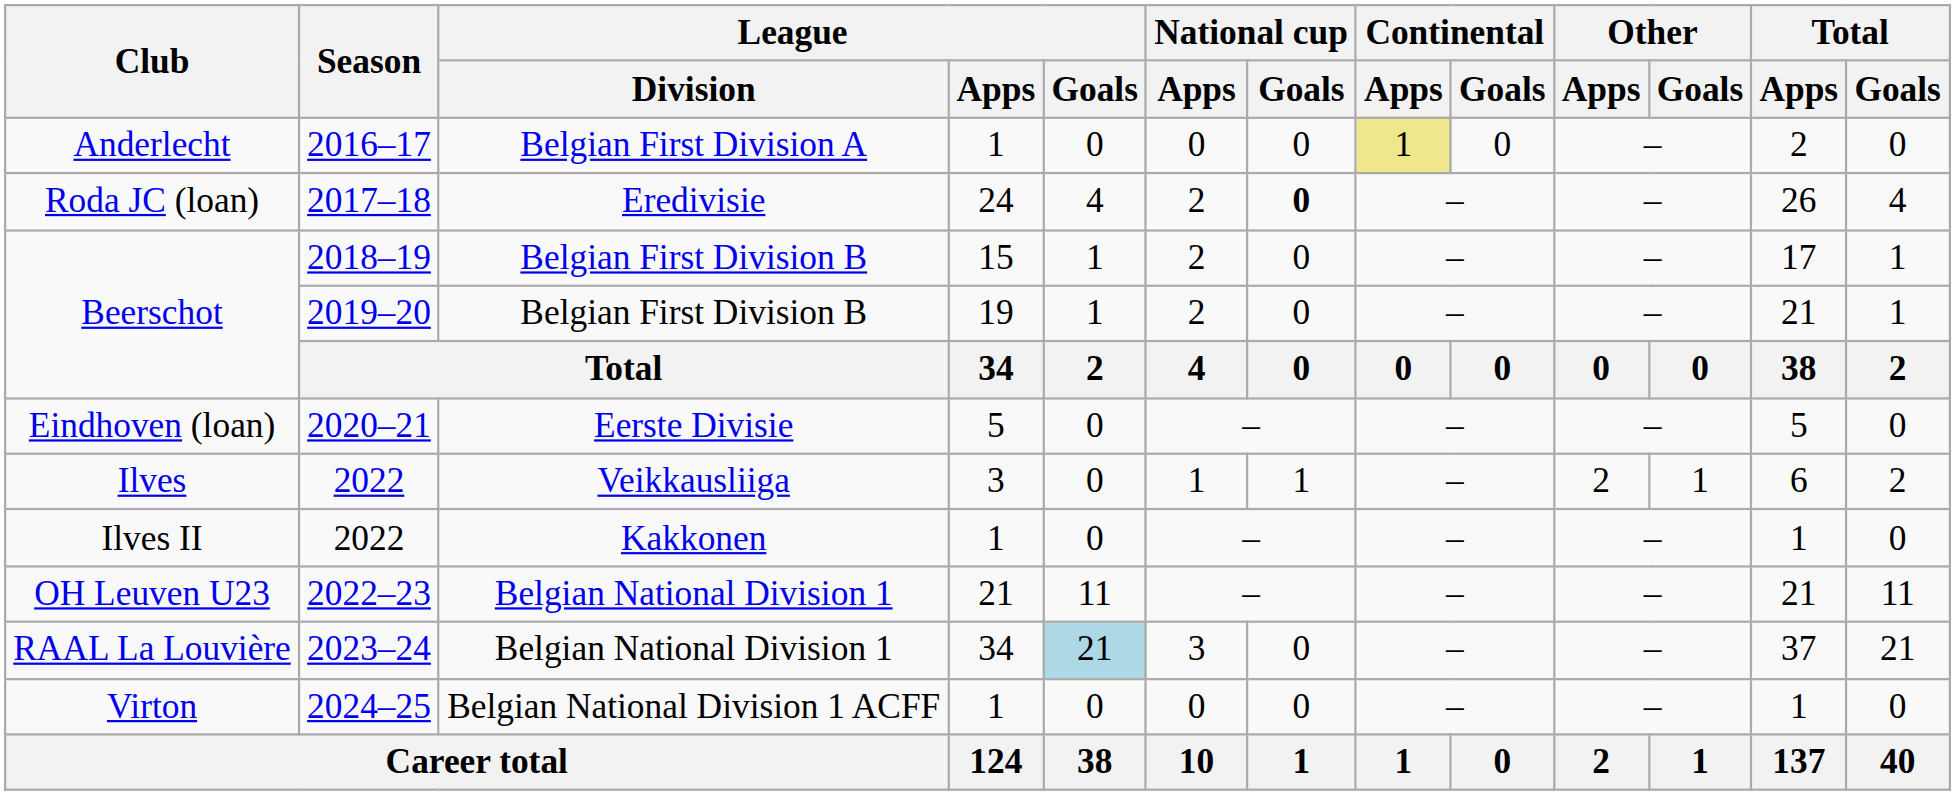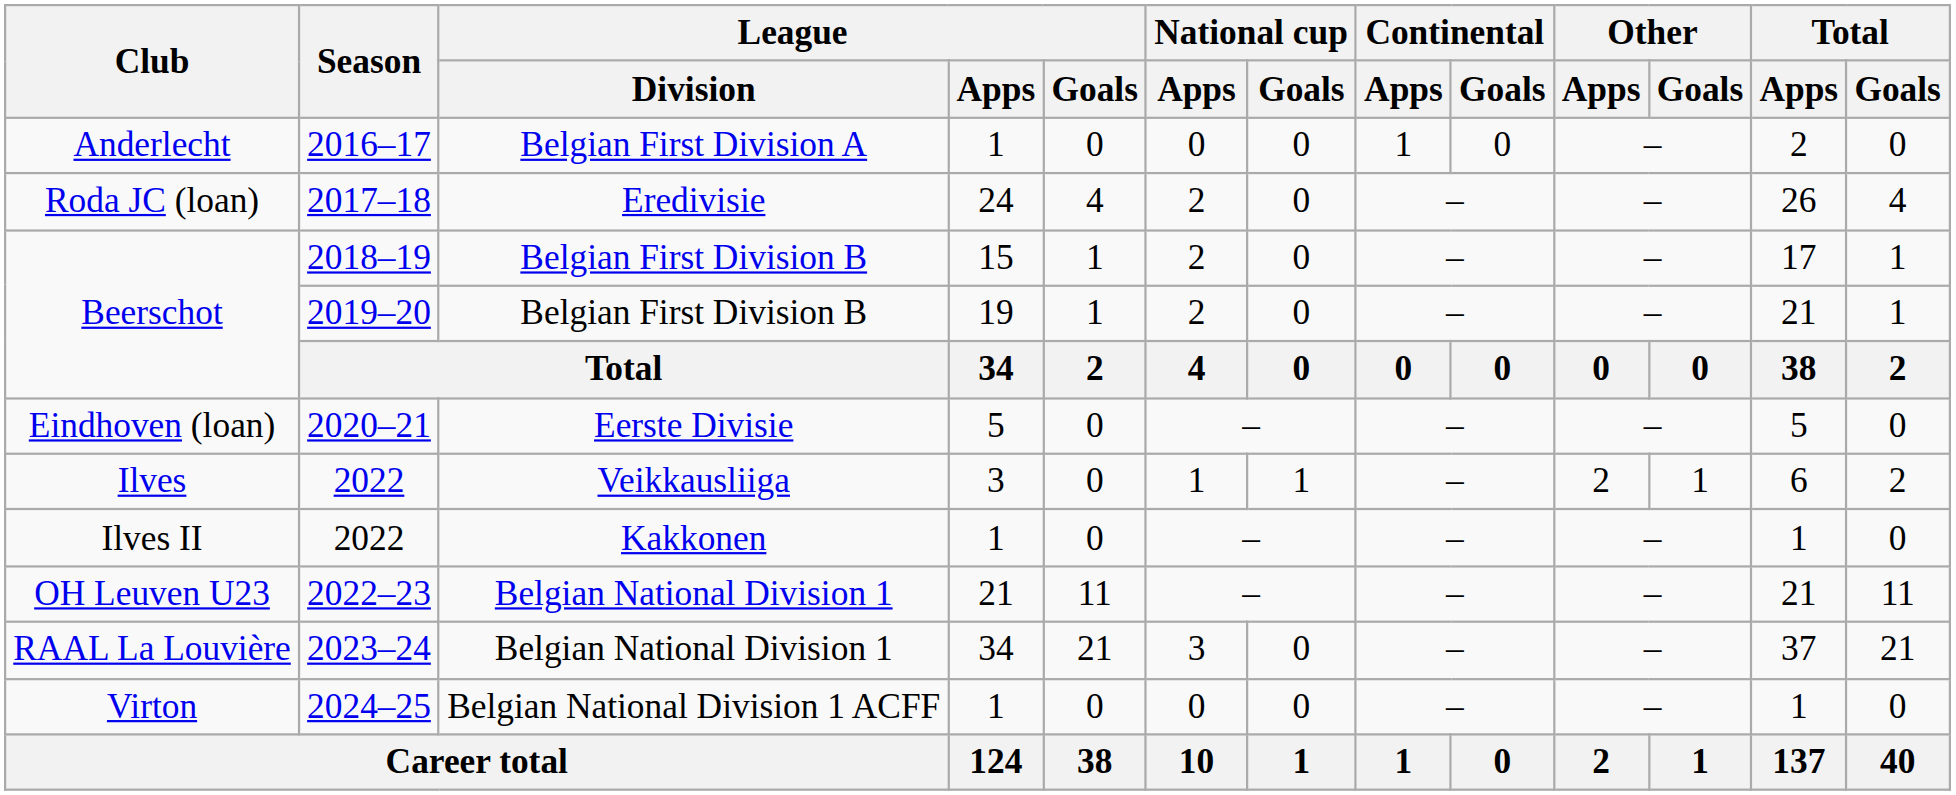Anderlecht | Continental / Apps: khaki background -> no background
Roda JC (loan) | National cup / Goals: bold -> normal
RAAL La Louvière | League / Goals: lightblue background -> no background
